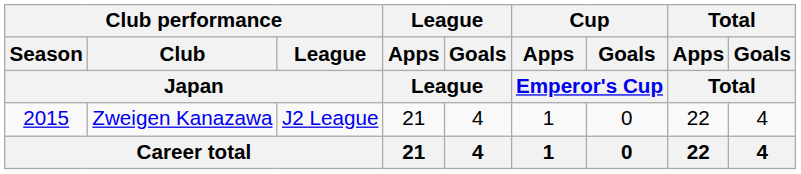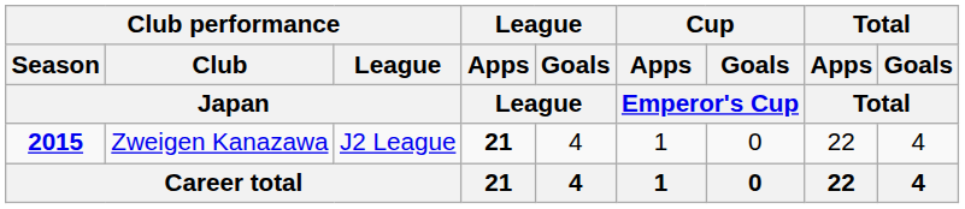Zweigen Kanazawa | Club performance / Season / Japan: normal -> bold
Zweigen Kanazawa | League / Apps / League: normal -> bold
